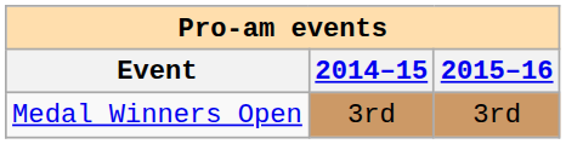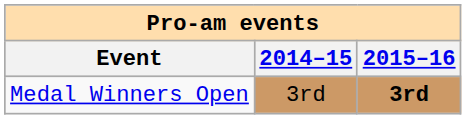Medal Winners Open | 2015–16: normal -> bold
